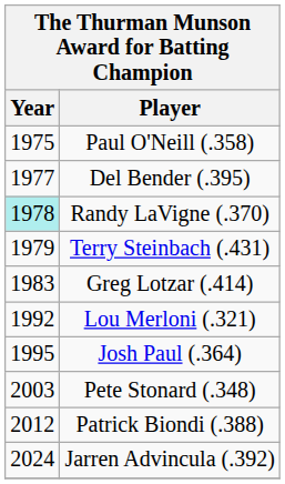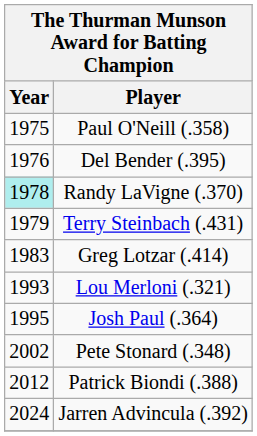Del Bender (.395) | Year: 1977 -> 1976
Lou Merloni (.321) | Year: 1992 -> 1993
Pete Stonard (.348) | Year: 2003 -> 2002
